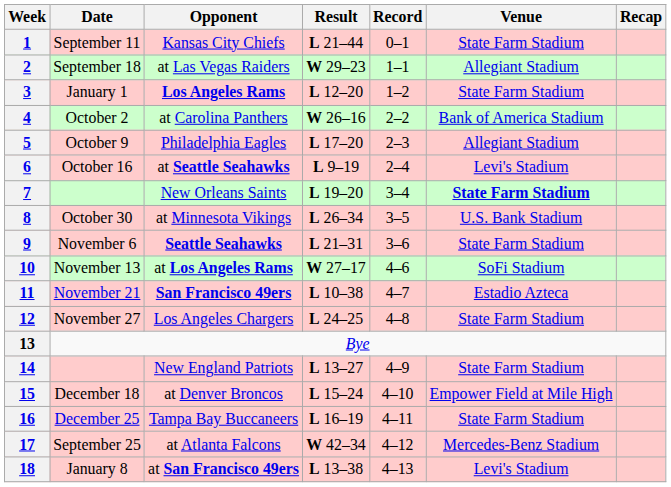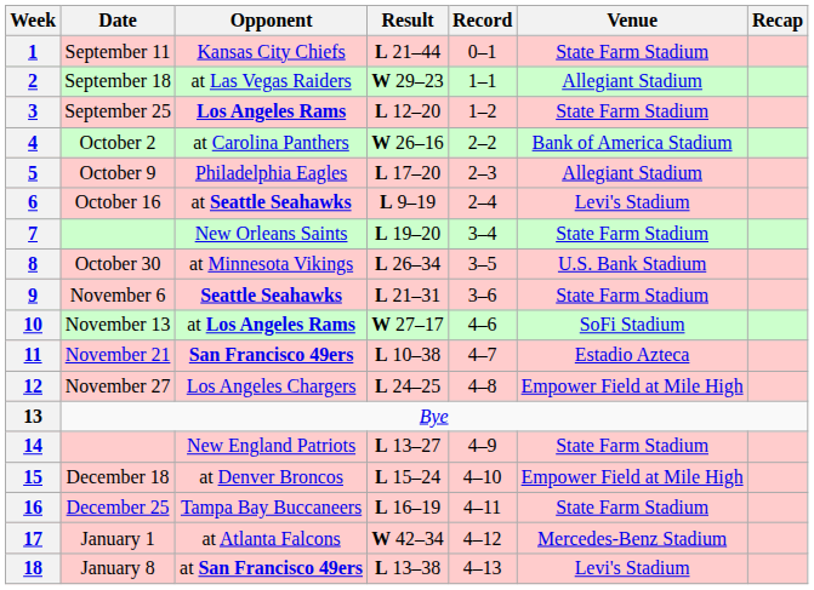3 | Date: January 1 -> September 25
7 | Venue: bold -> normal
12 | Venue: State Farm Stadium -> Empower Field at Mile High
17 | Date: September 25 -> January 1
